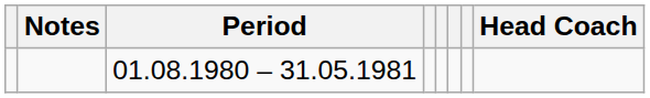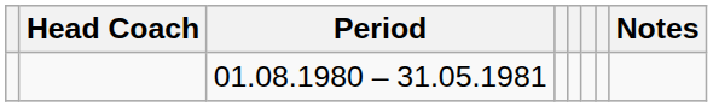columns swapped: Head Coach <-> Notes
